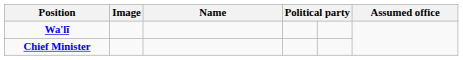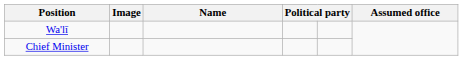Wa'lī | Position: bold -> normal
Chief Minister | Position: bold -> normal
